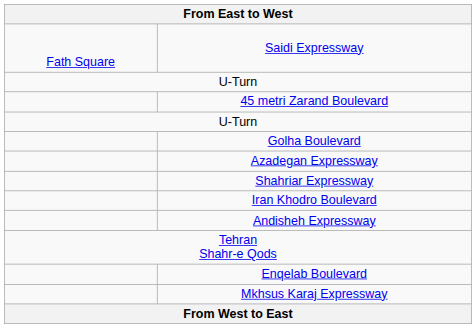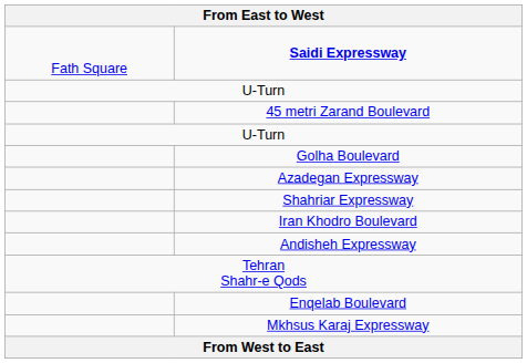Saidi Expressway | column 2: normal -> bold
